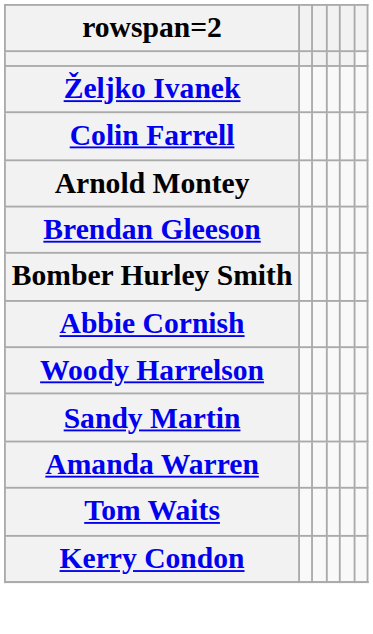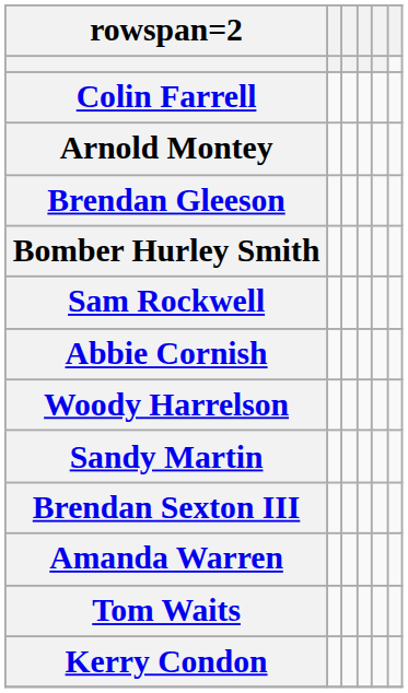- row: Željko Ivanek
+ row: Sam Rockwell
+ row: Brendan Sexton III
